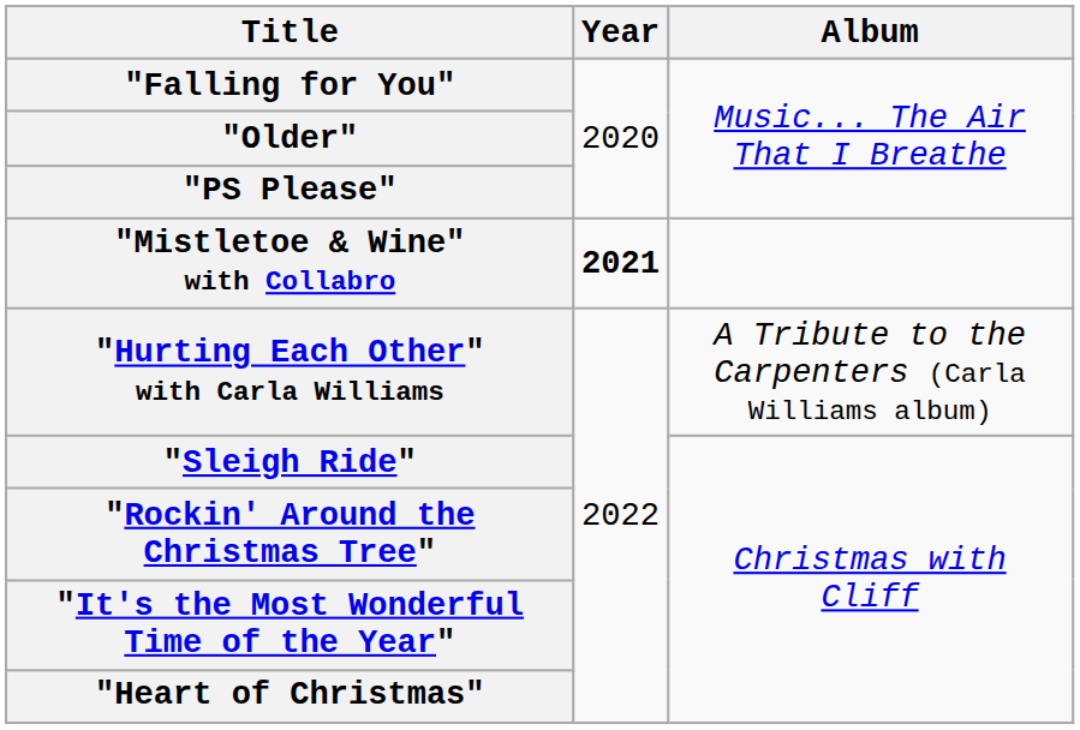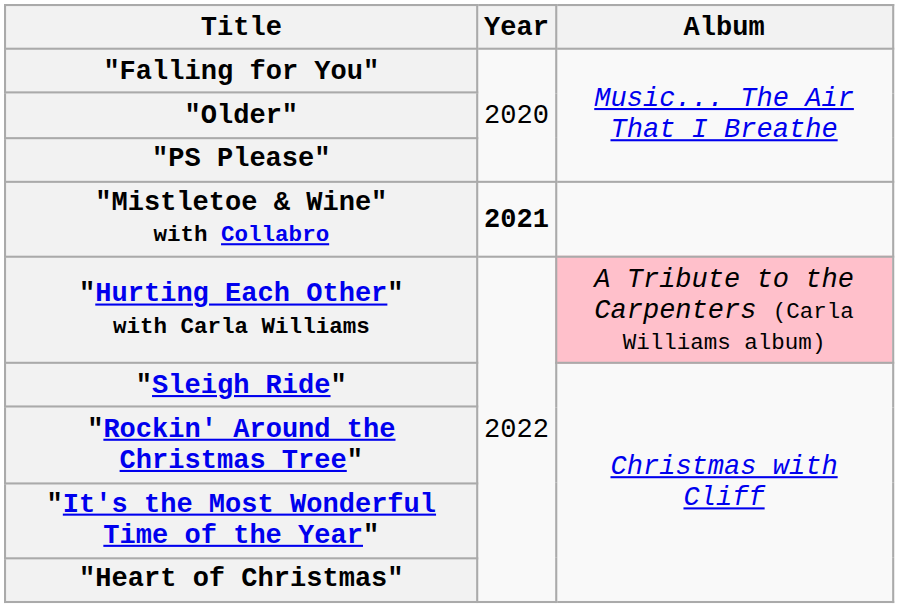"Hurting Each Other" with Carla Williams | Album: no background -> pink background
